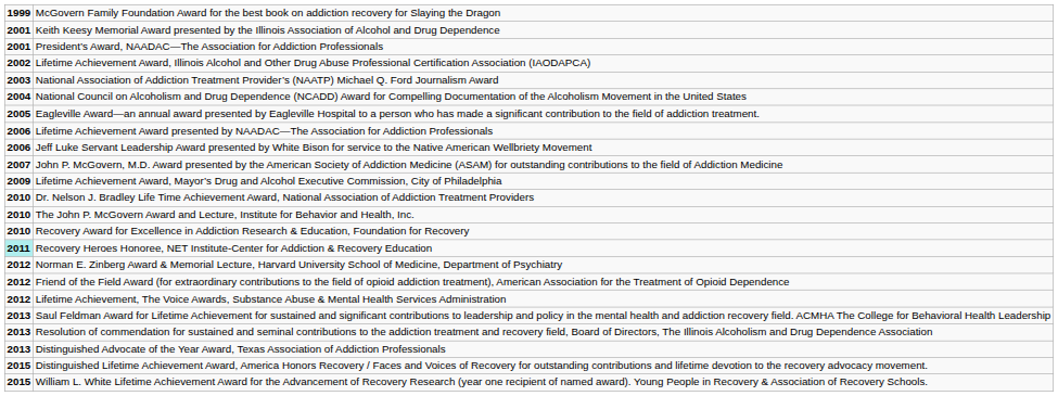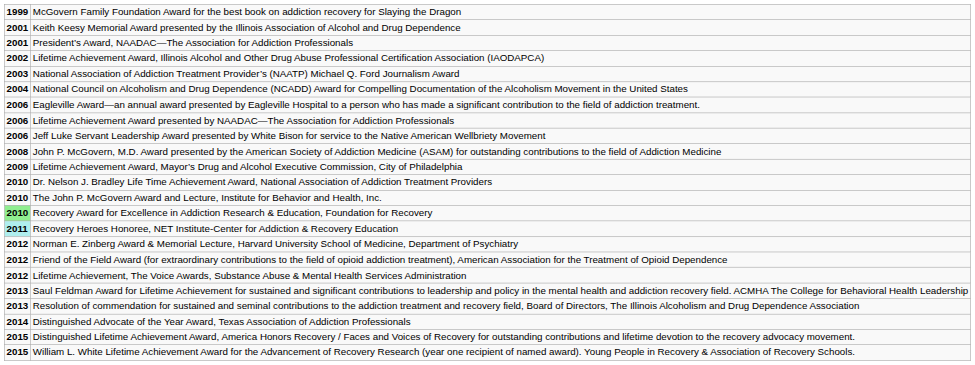row 7 | column 1: 2005 -> 2006
row 10 | column 1: 2007 -> 2008
row 14 | column 1: no background -> lightgreen background
row 21 | column 1: 2013 -> 2014
